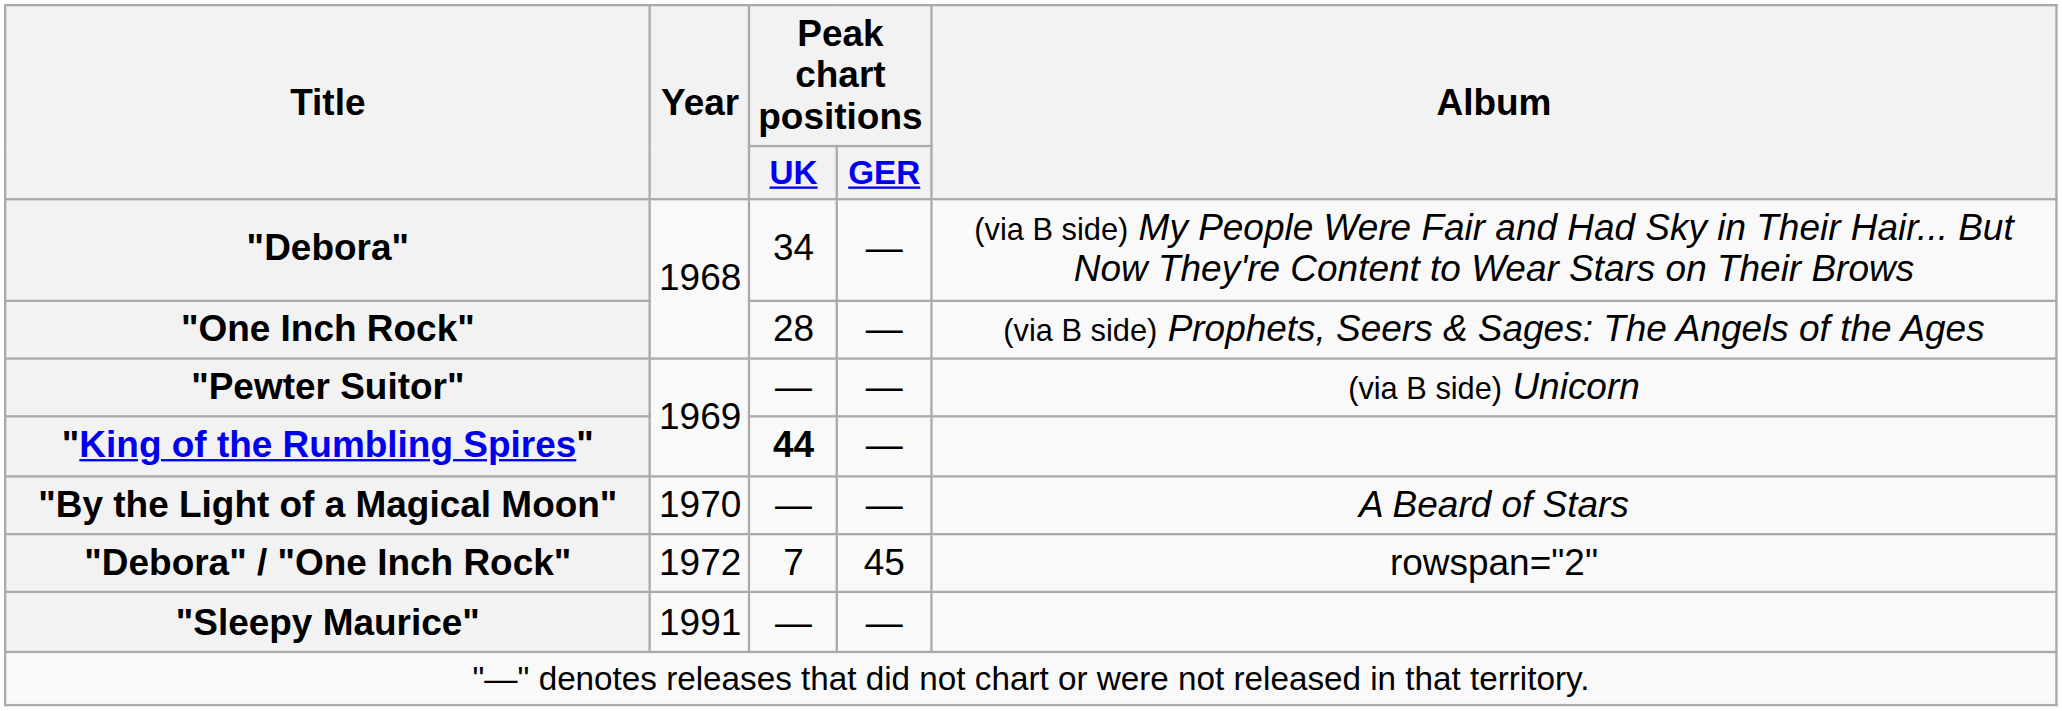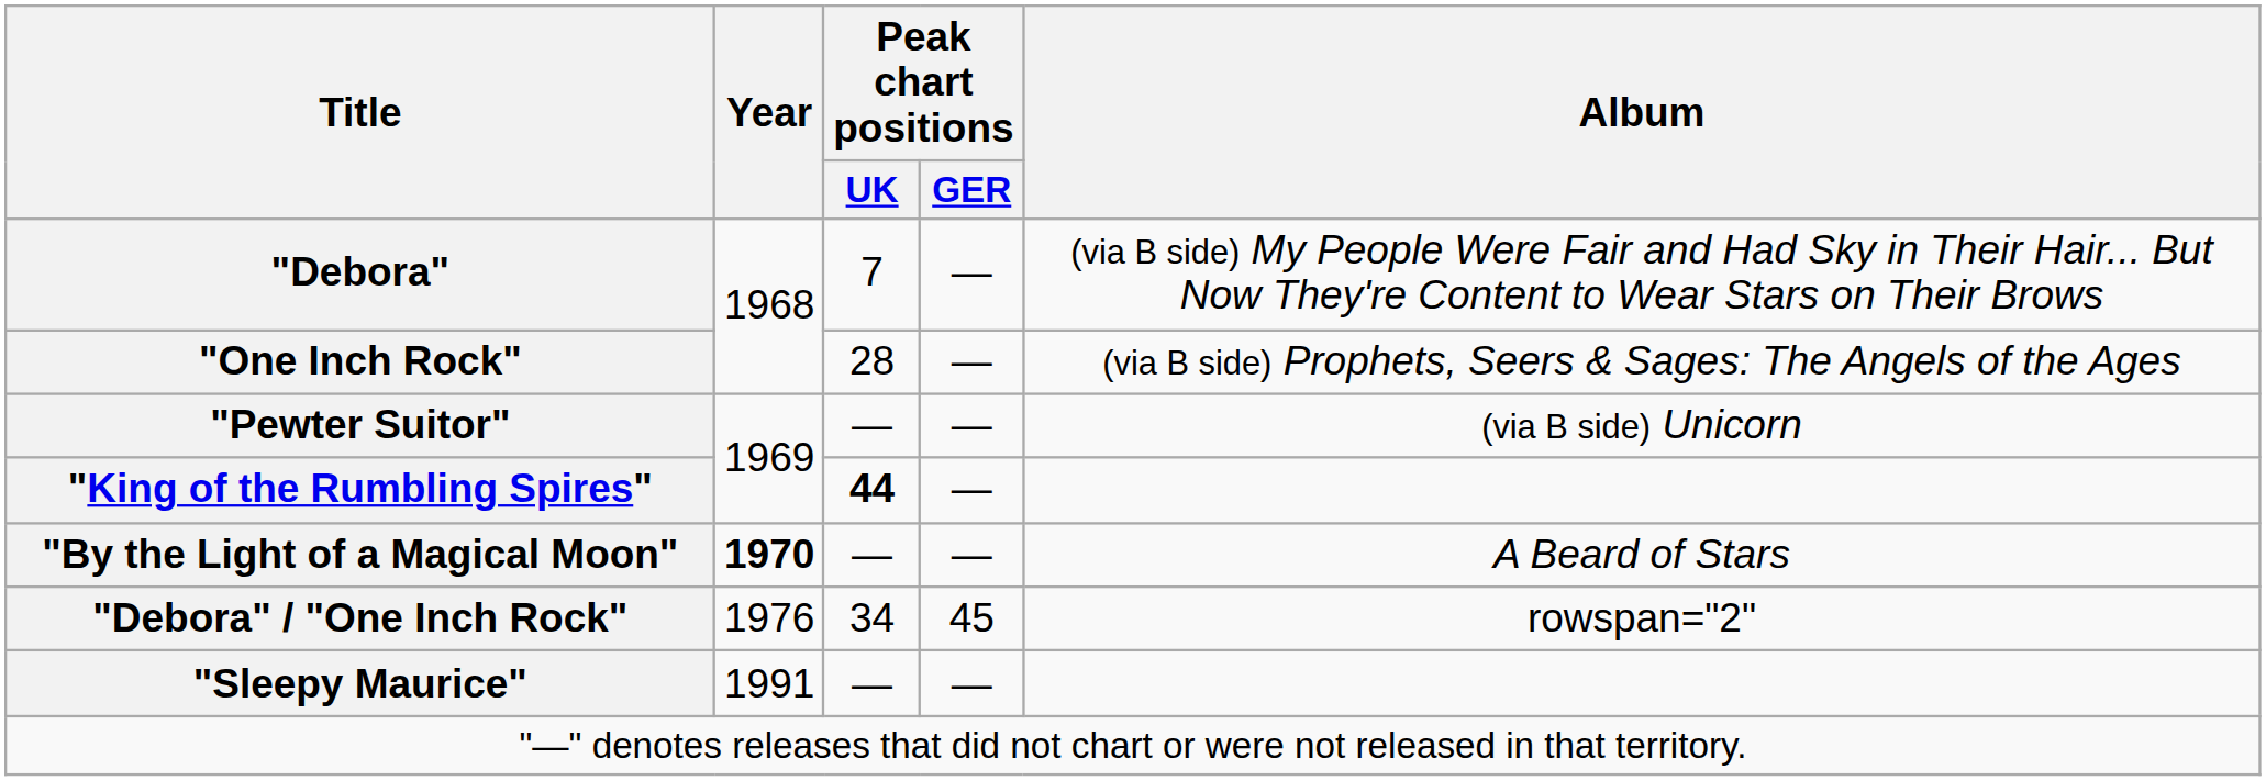"Debora" | Peak chart positions / UK: 34 -> 7
"By the Light of a Magical Moon" | Year: normal -> bold
"Debora" / "One Inch Rock" | Year: 1972 -> 1976
"Debora" / "One Inch Rock" | Peak chart positions / UK: 7 -> 34
